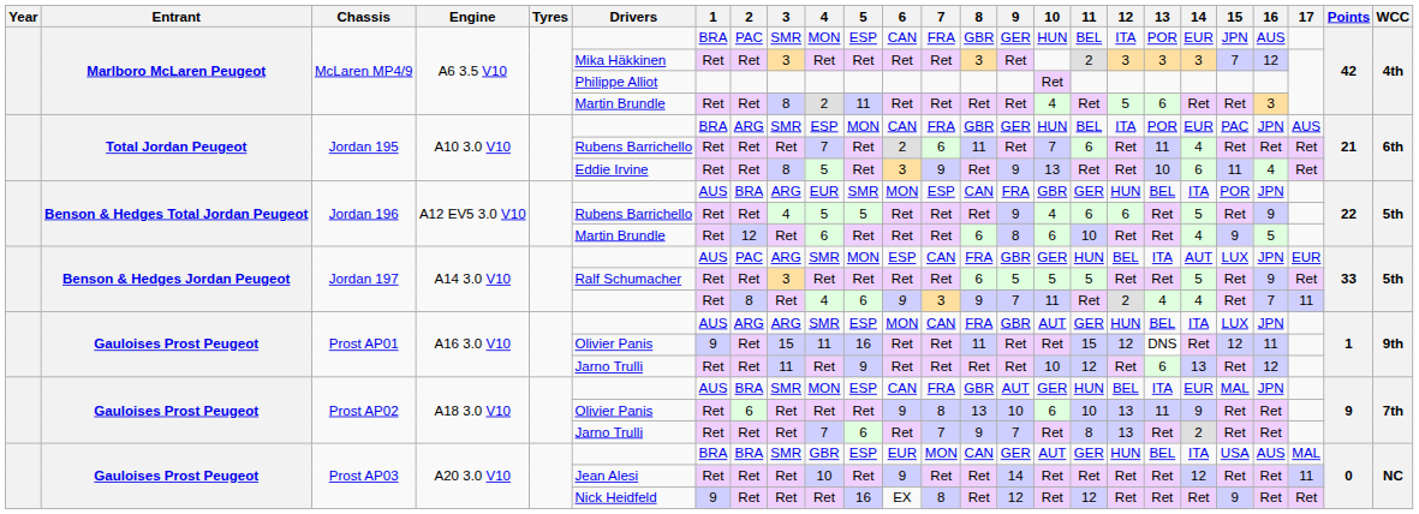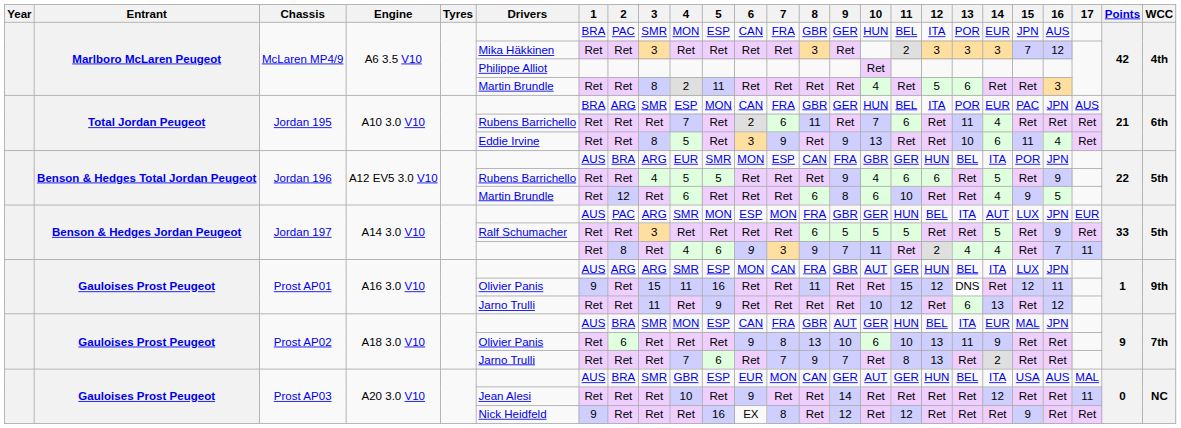row 12 | 7: CAN -> MON
row 21 | 1: BRA -> AUS
